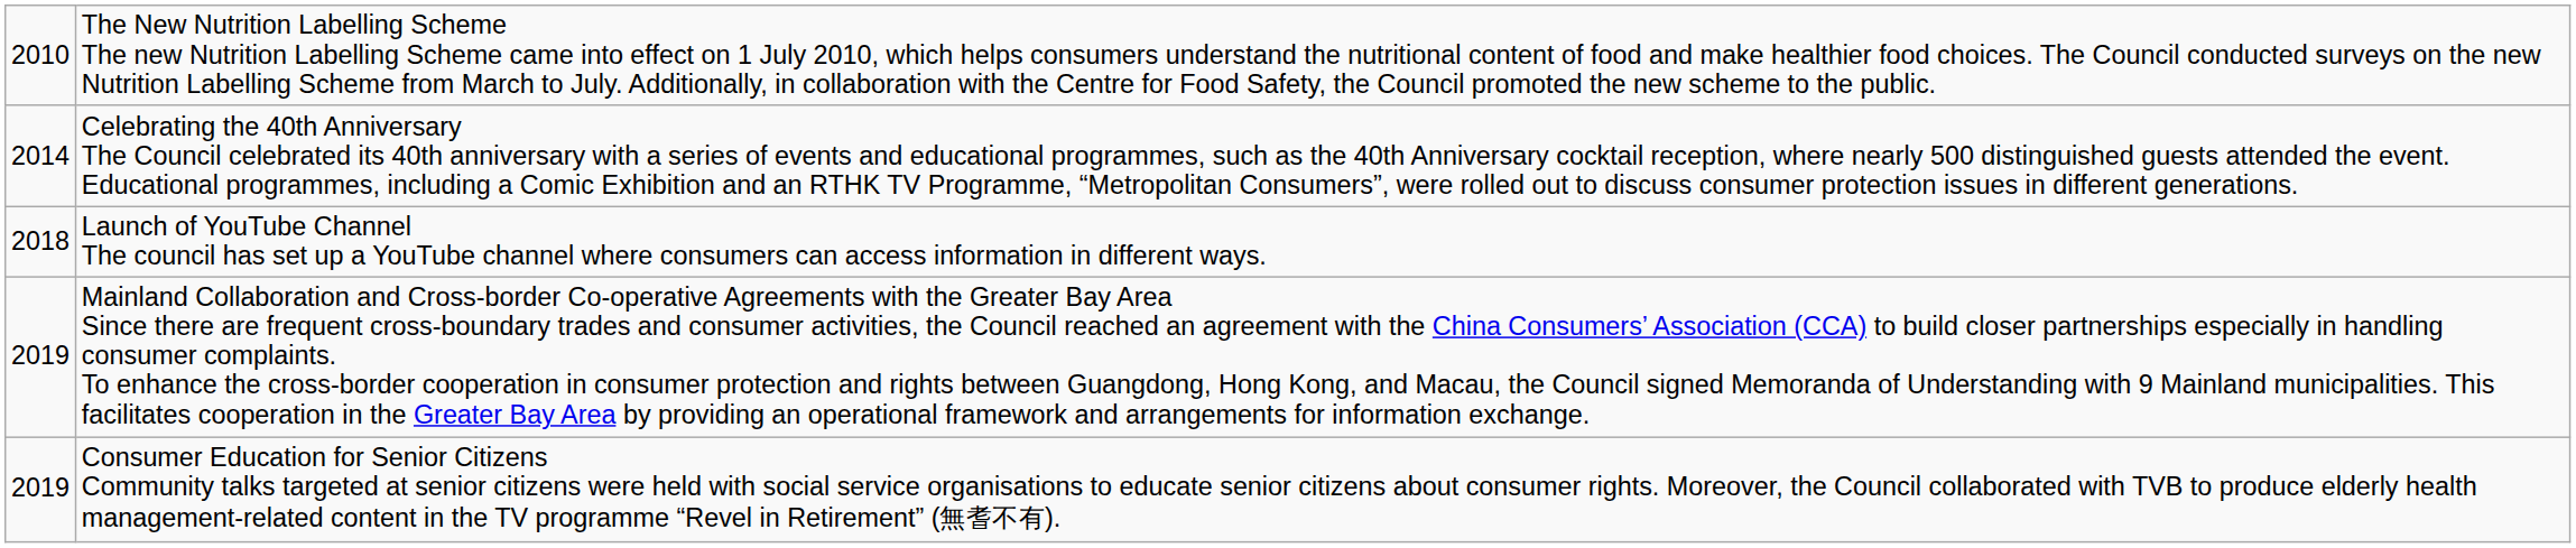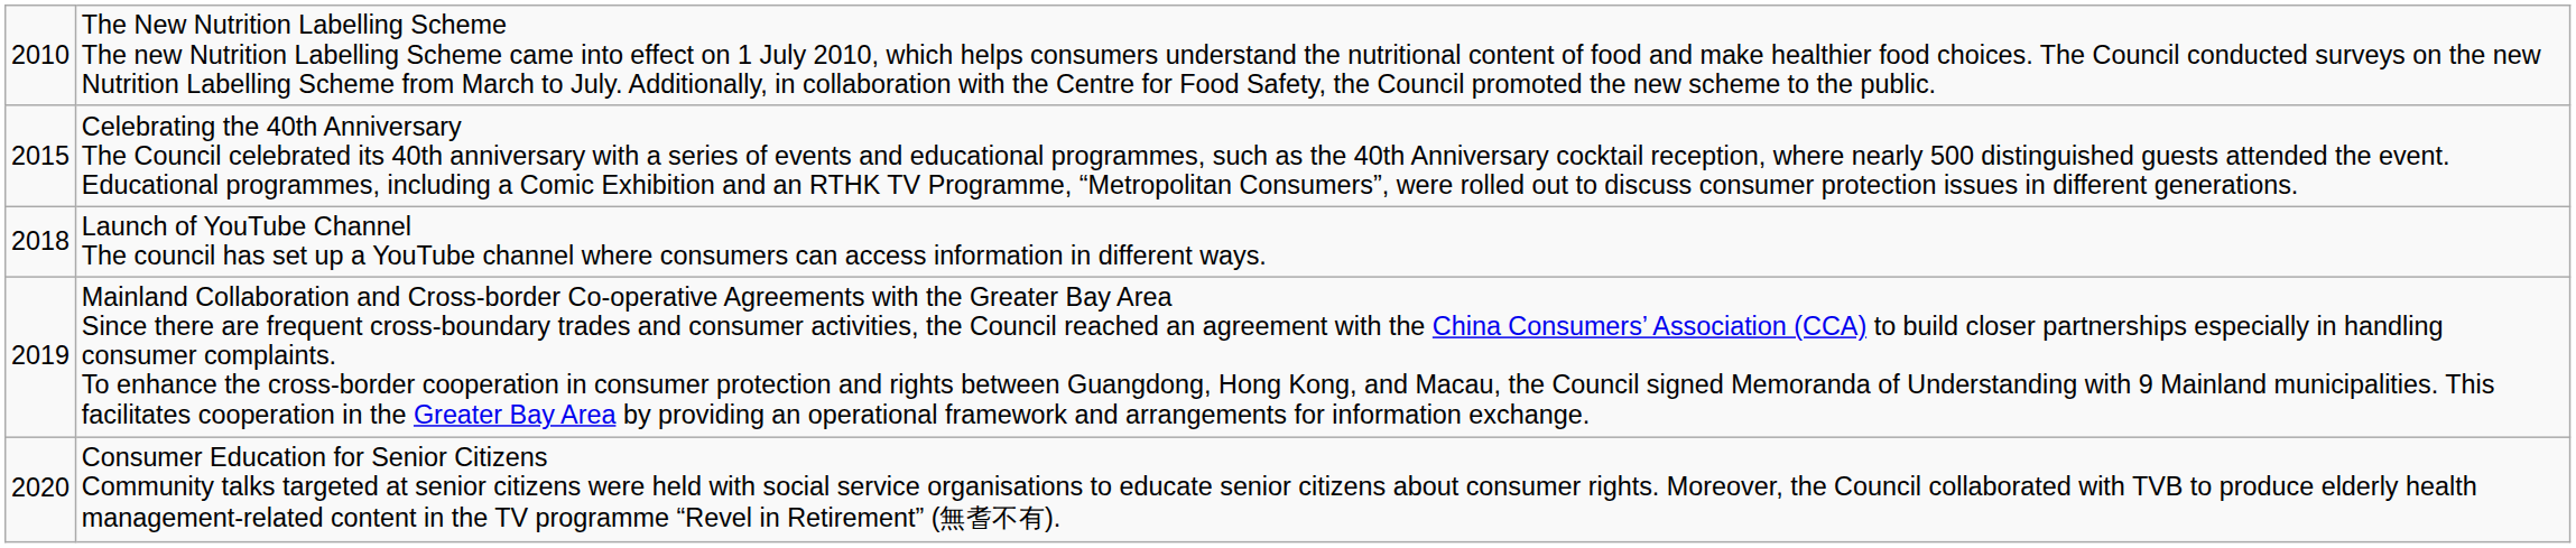row 2 | column 1: 2014 -> 2015
row 5 | column 1: 2019 -> 2020
